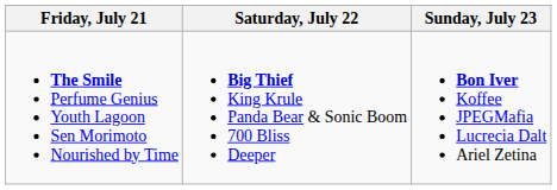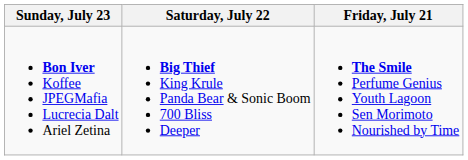columns swapped: Friday, July 21 <-> Sunday, July 23
